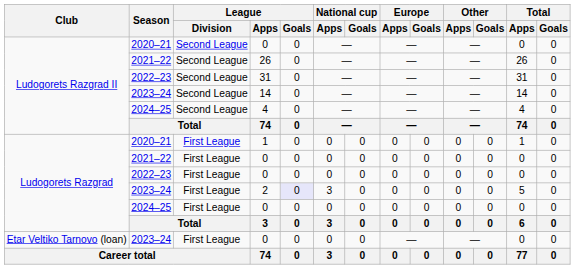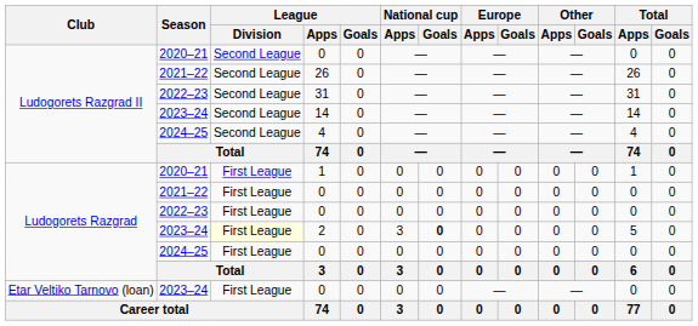2 | League / Division: no background -> lightyellow background
2 | League / Goals: lavender background -> no background
2 | National cup / Goals: normal -> bold
